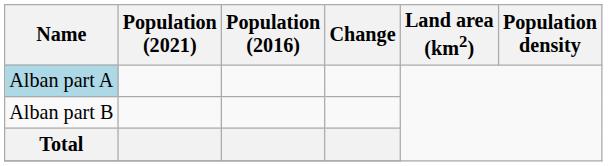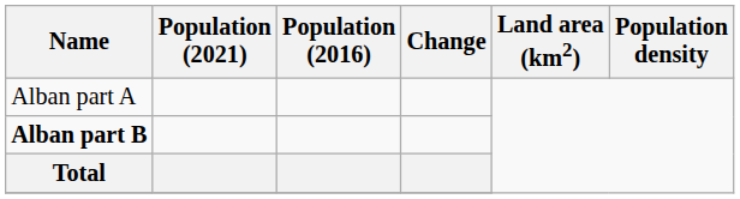Alban part A | Name: lightblue background -> no background
Alban part B | Name: normal -> bold
